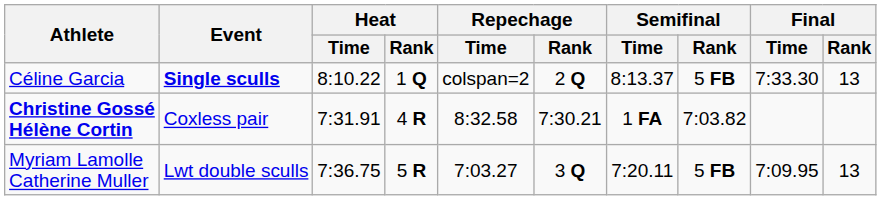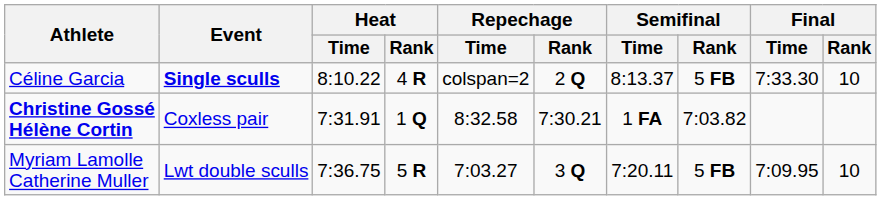Céline Garcia | Heat / Rank: 1 Q -> 4 R
Céline Garcia | Final / Rank: 13 -> 10
Christine Gossé Hélène Cortin | Heat / Rank: 4 R -> 1 Q
Myriam Lamolle Catherine Muller | Final / Rank: 13 -> 10
